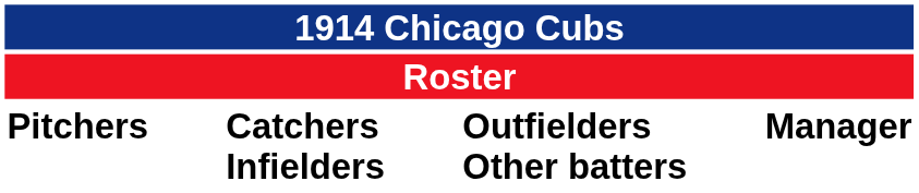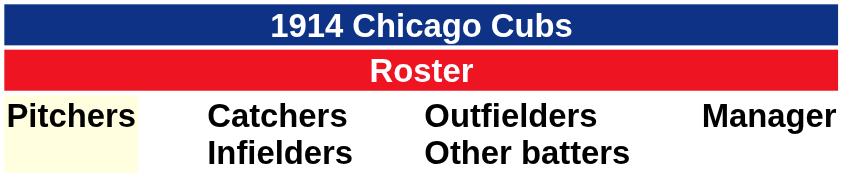Pitchers | column 1: no background -> lightyellow background
